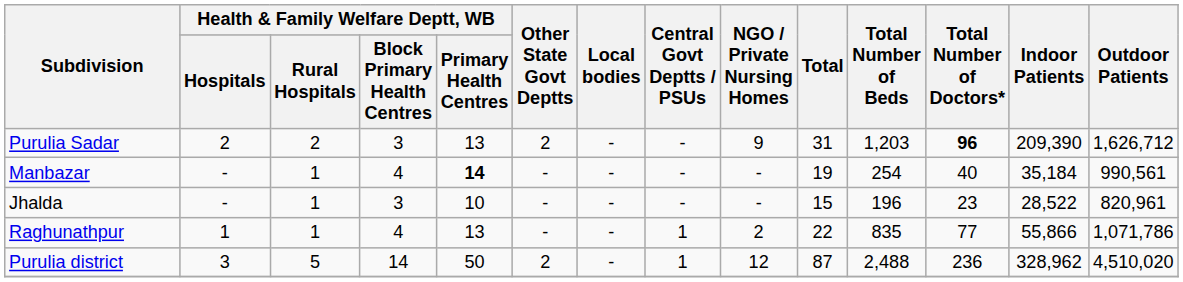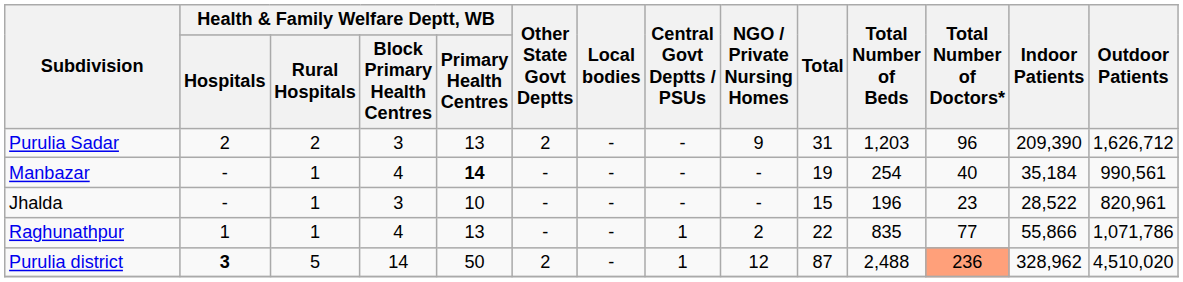Purulia Sadar | Total Number of Doctors*: bold -> normal
Purulia district | Health & Family Welfare Deptt, WB / Hospitals: normal -> bold
Purulia district | Total Number of Doctors*: no background -> lightsalmon background
